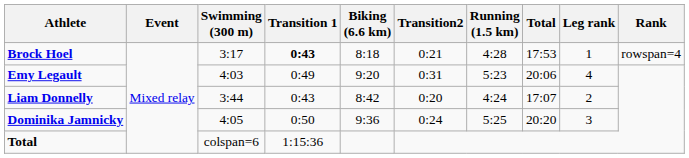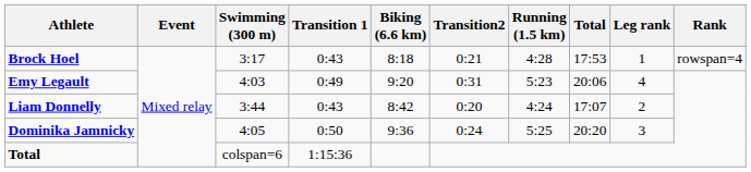Brock Hoel | Transition 1: bold -> normal
